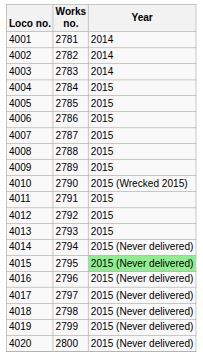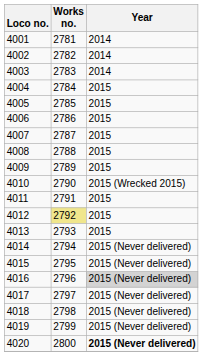4012 | Works no.: no background -> khaki background
4015 | Year: lightgreen background -> no background
4016 | Year: no background -> lightgrey background
4020 | Year: normal -> bold
